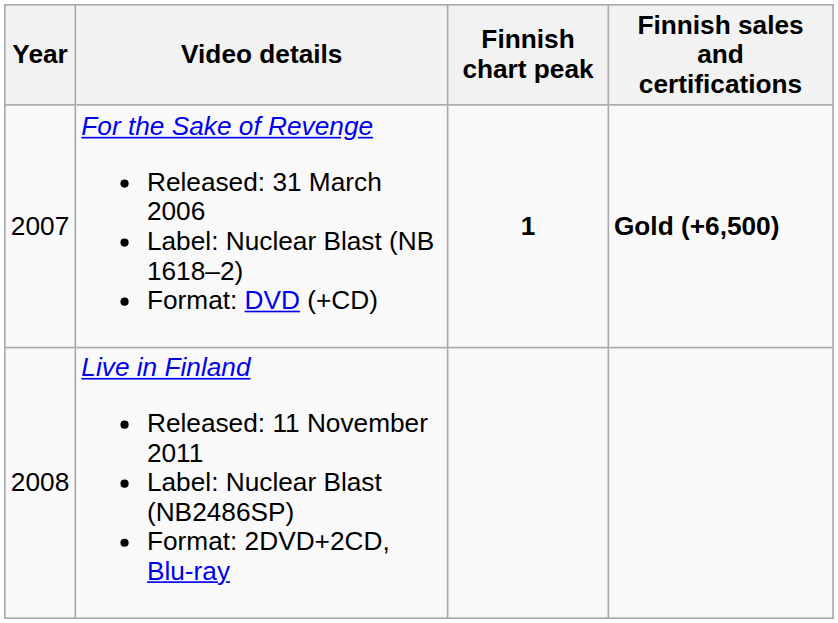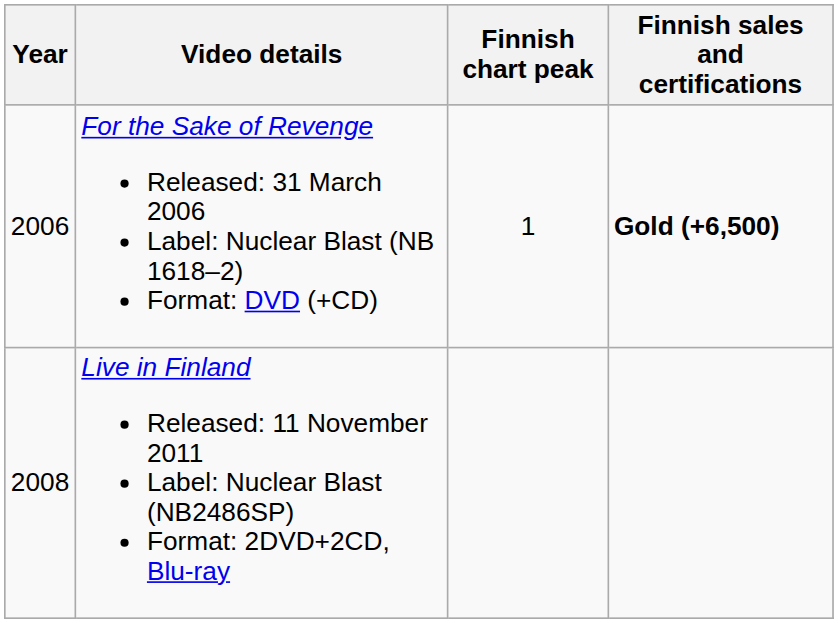row 2 | Year: 2007 -> 2006
row 2 | Finnish chart peak: bold -> normal
